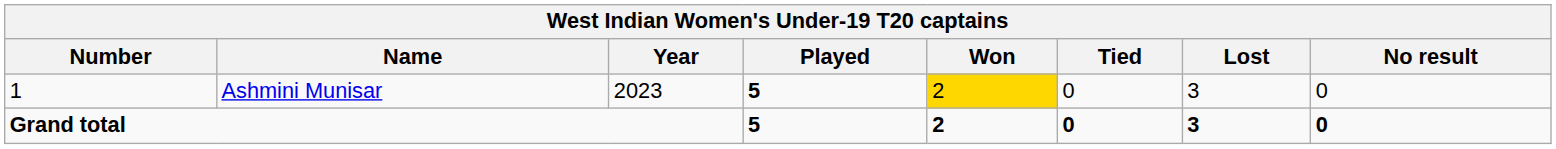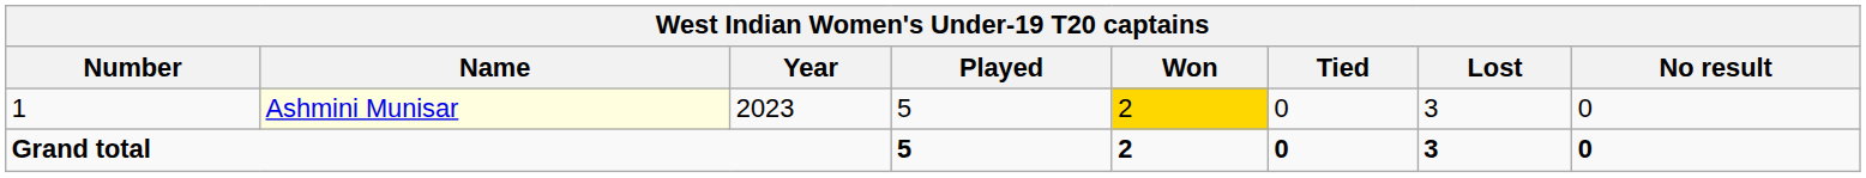1 | Name: no background -> lightyellow background
1 | Played: bold -> normal
